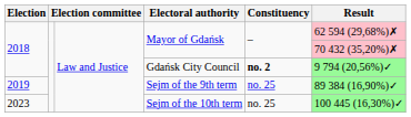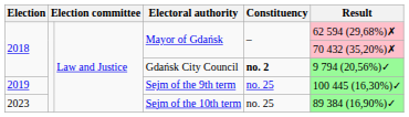Sejm of the 9th term | Result: 89 384 (16,90%)✓ -> 100 445 (16,30%)✓
Sejm of the 10th term | Result: 100 445 (16,30%)✓ -> 89 384 (16,90%)✓
